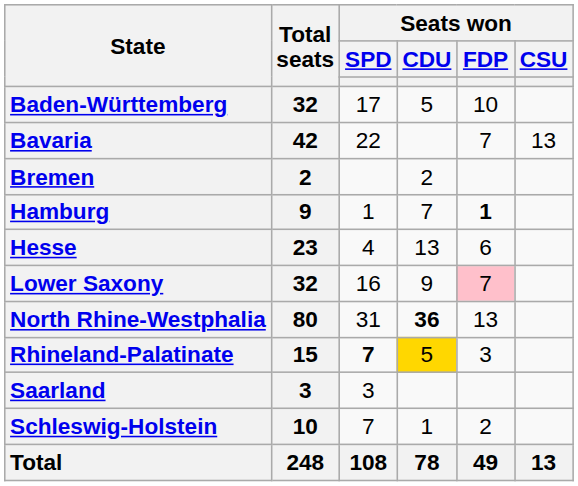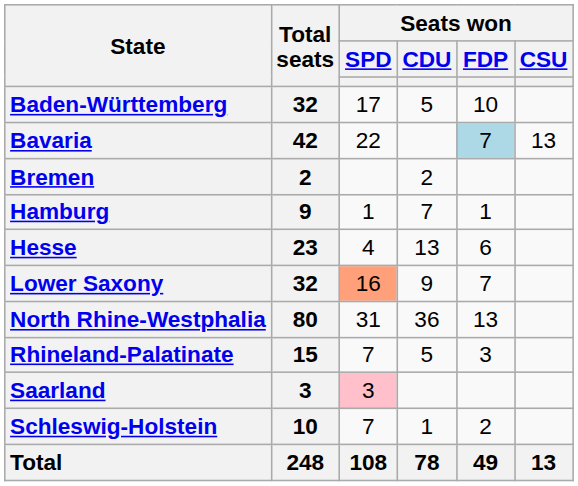Bavaria | Seats won / FDP: no background -> lightblue background
Hamburg | Seats won / FDP: bold -> normal
Lower Saxony | Seats won / SPD: no background -> lightsalmon background
Lower Saxony | Seats won / FDP: pink background -> no background
North Rhine-Westphalia | Seats won / CDU: bold -> normal
Rhineland-Palatinate | Seats won / SPD: bold -> normal
Rhineland-Palatinate | Seats won / CDU: gold background -> no background
Saarland | Seats won / SPD: no background -> pink background
